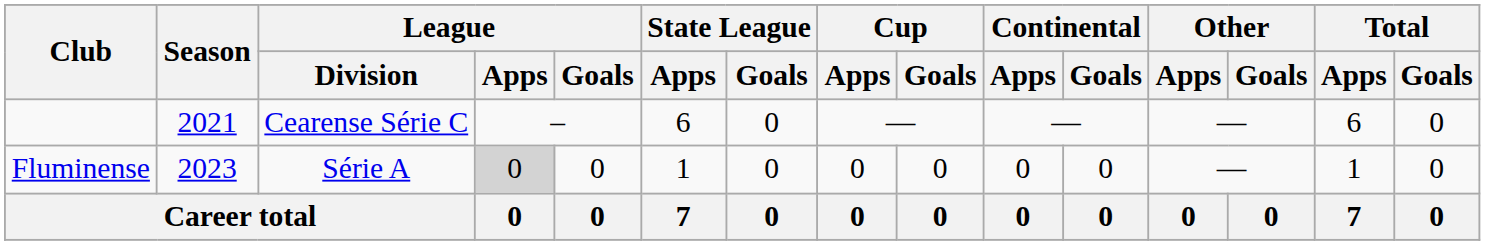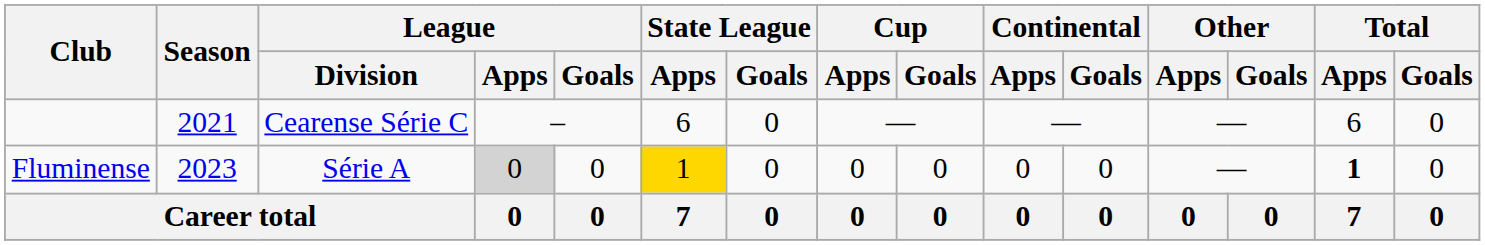Fluminense | State League / Apps: no background -> gold background
Fluminense | Total / Apps: normal -> bold
